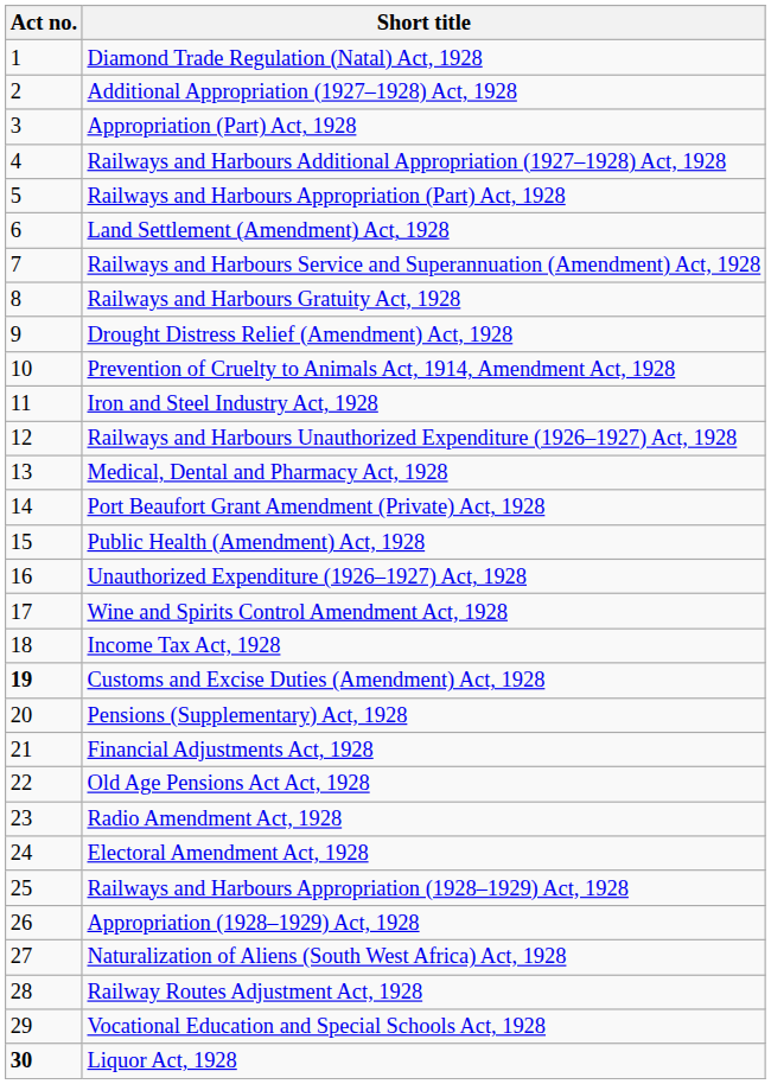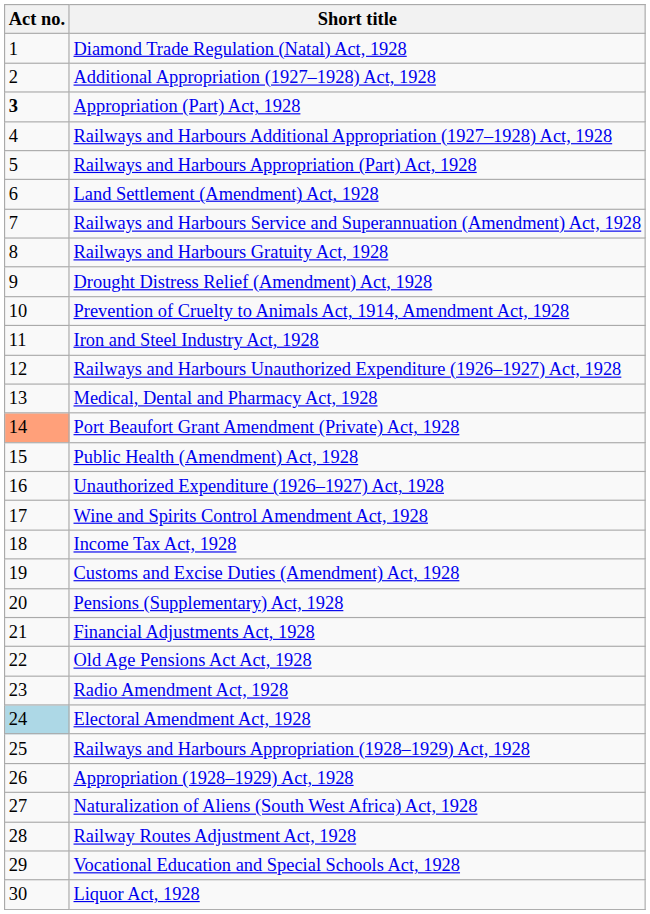Appropriation (Part) Act, 1928 | Act no.: normal -> bold
Port Beaufort Grant Amendment (Private) Act, 1928 | Act no.: no background -> lightsalmon background
Customs and Excise Duties (Amendment) Act, 1928 | Act no.: bold -> normal
Electoral Amendment Act, 1928 | Act no.: no background -> lightblue background
Liquor Act, 1928 | Act no.: bold -> normal
